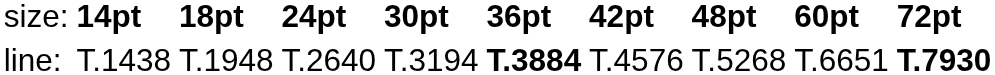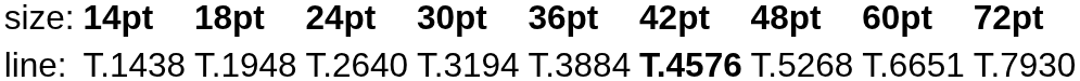line: | column 6: bold -> normal
line: | column 7: normal -> bold
line: | column 10: bold -> normal
